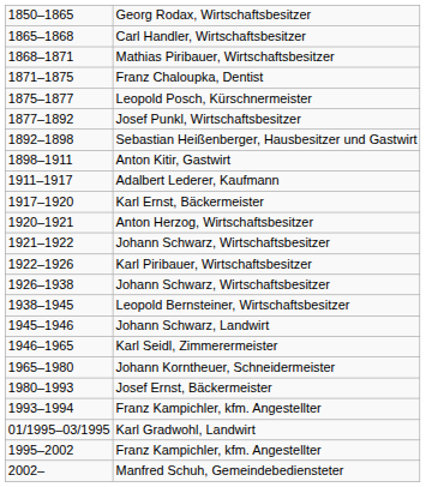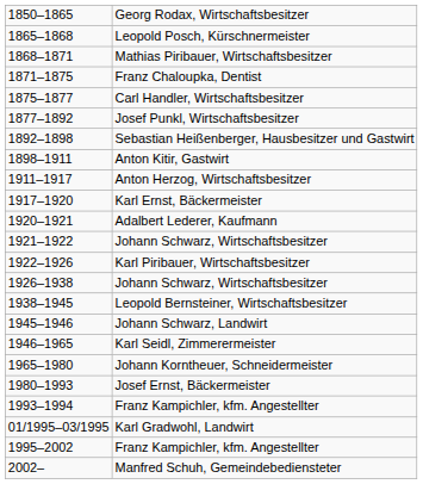row 2 | column 2: Carl Handler, Wirtschaftsbesitzer -> Leopold Posch, Kürschnermeister
row 5 | column 2: Leopold Posch, Kürschnermeister -> Carl Handler, Wirtschaftsbesitzer
row 9 | column 2: Adalbert Lederer, Kaufmann -> Anton Herzog, Wirtschaftsbesitzer
row 11 | column 2: Anton Herzog, Wirtschaftsbesitzer -> Adalbert Lederer, Kaufmann
